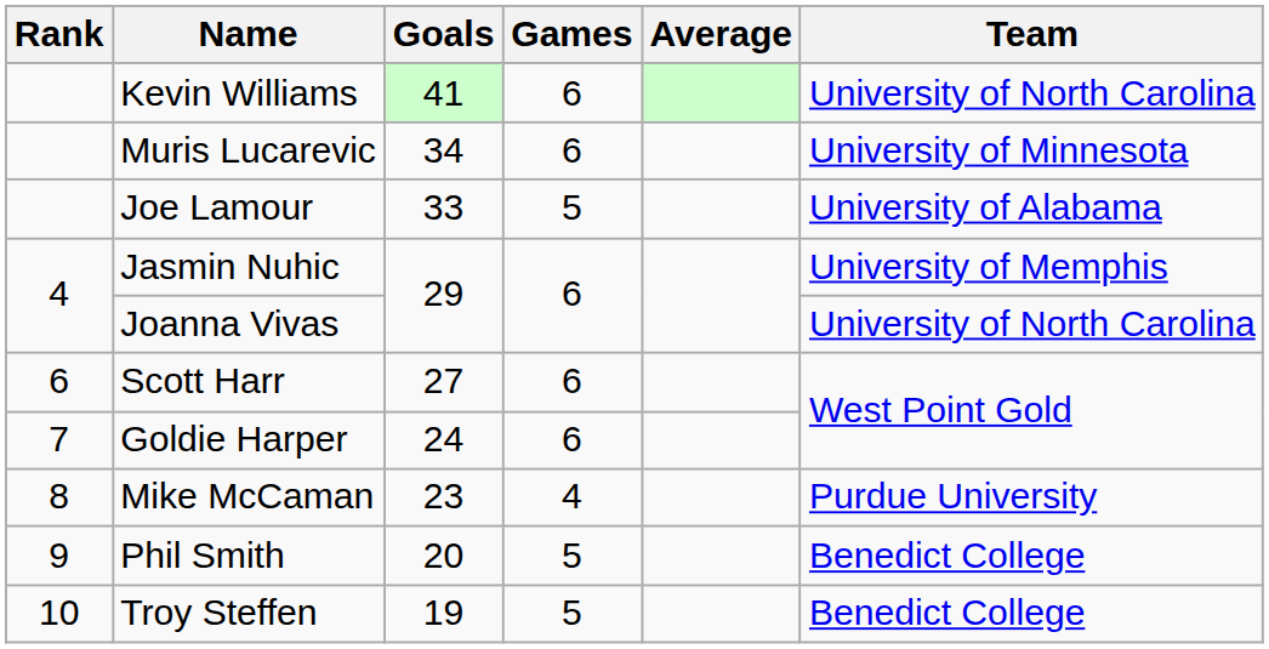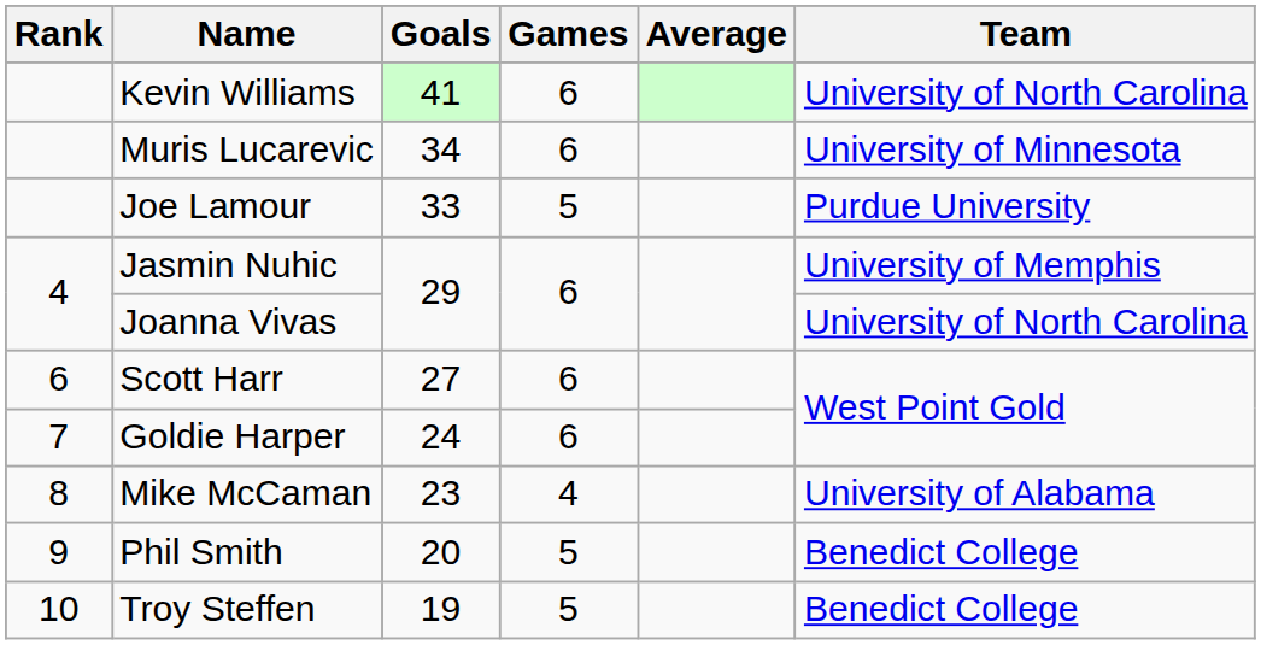Joe Lamour | Team: University of Alabama -> Purdue University
Mike McCaman | Team: Purdue University -> University of Alabama
